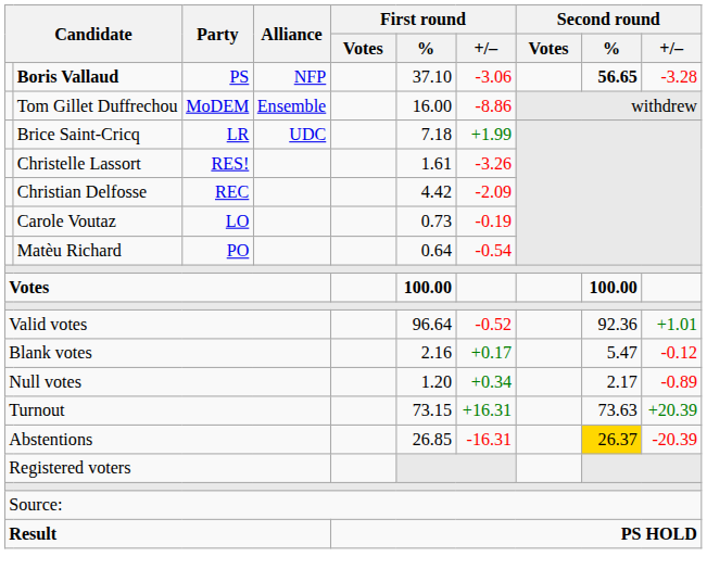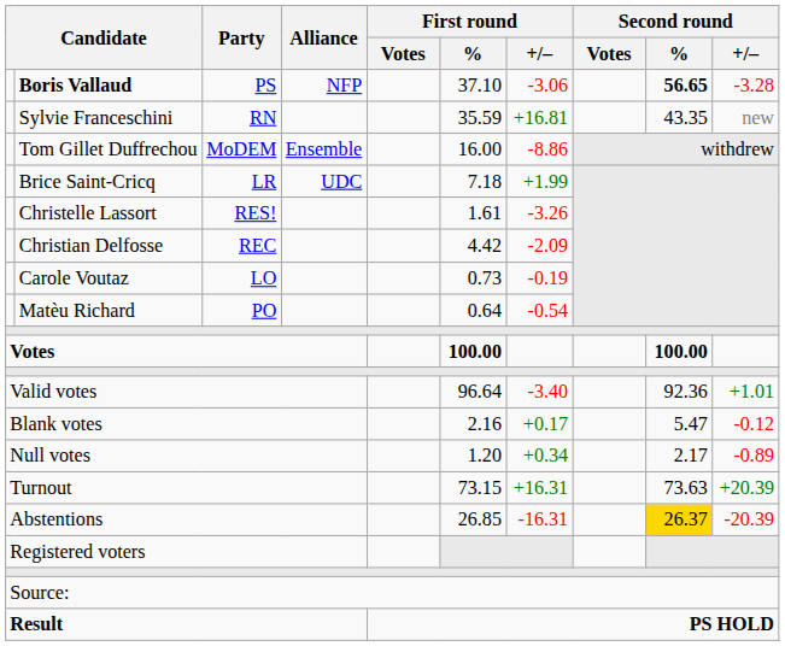+ row: Sylvie Franceschini | RN | 35.59 | +16.81 | 43.35 | new
Valid votes | First round / +/–: -0.52 -> -3.40
